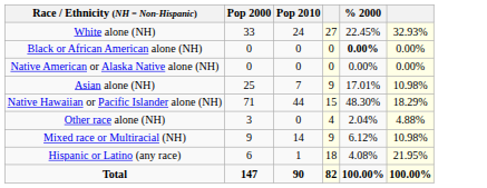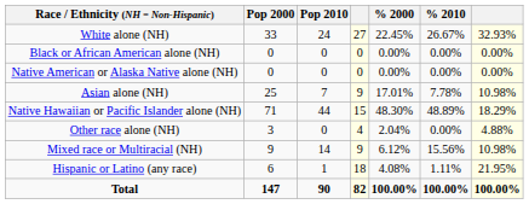+ column: % 2010 | 26.67% | 0.00% | 0.00% | 7.78% | 48.89% | 0.00% | 15.56% | 1.11% | 100.00%
Black or African American alone (NH) | % 2000: bold -> normal
